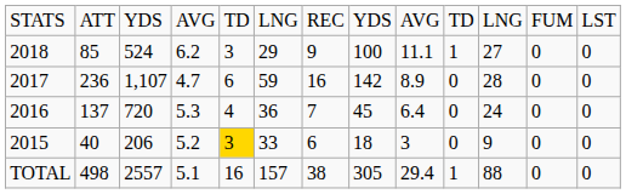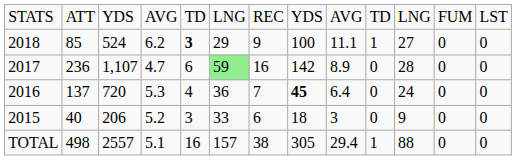2018 | column 5: normal -> bold
2017 | column 6: no background -> lightgreen background
2016 | column 8: normal -> bold
2015 | column 5: gold background -> no background
